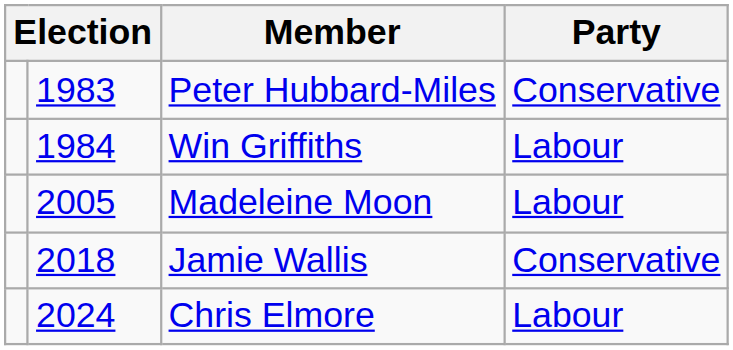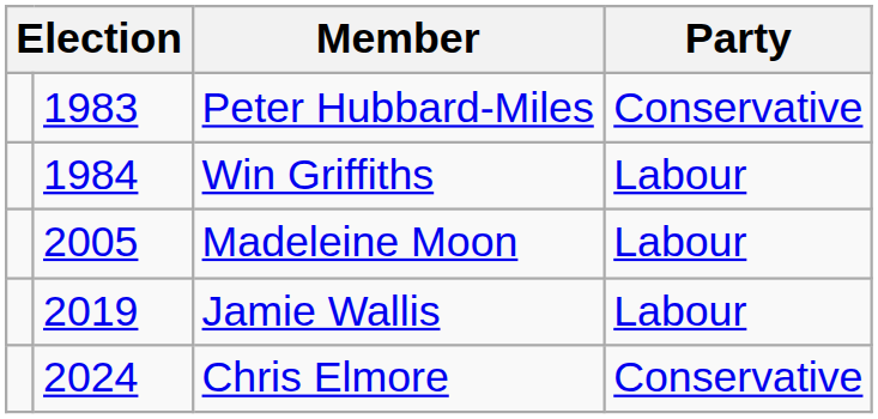Jamie Wallis | column 2: 2018 -> 2019
Jamie Wallis | Party: Conservative -> Labour
Chris Elmore | Party: Labour -> Conservative
